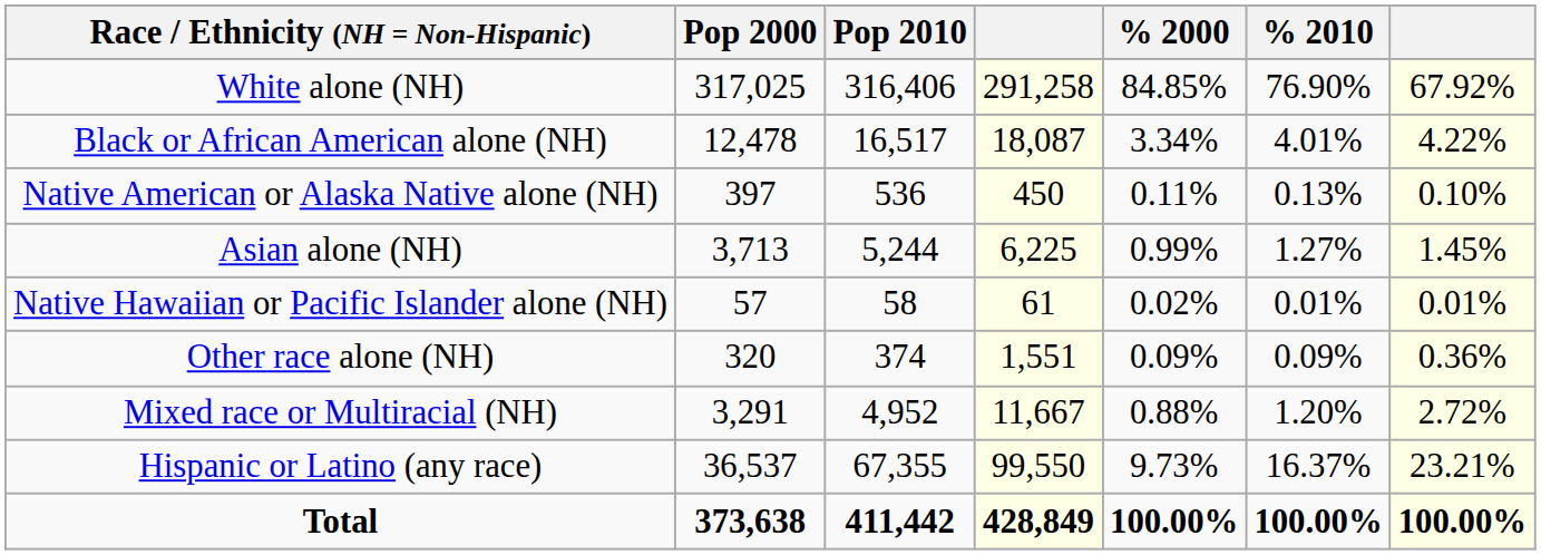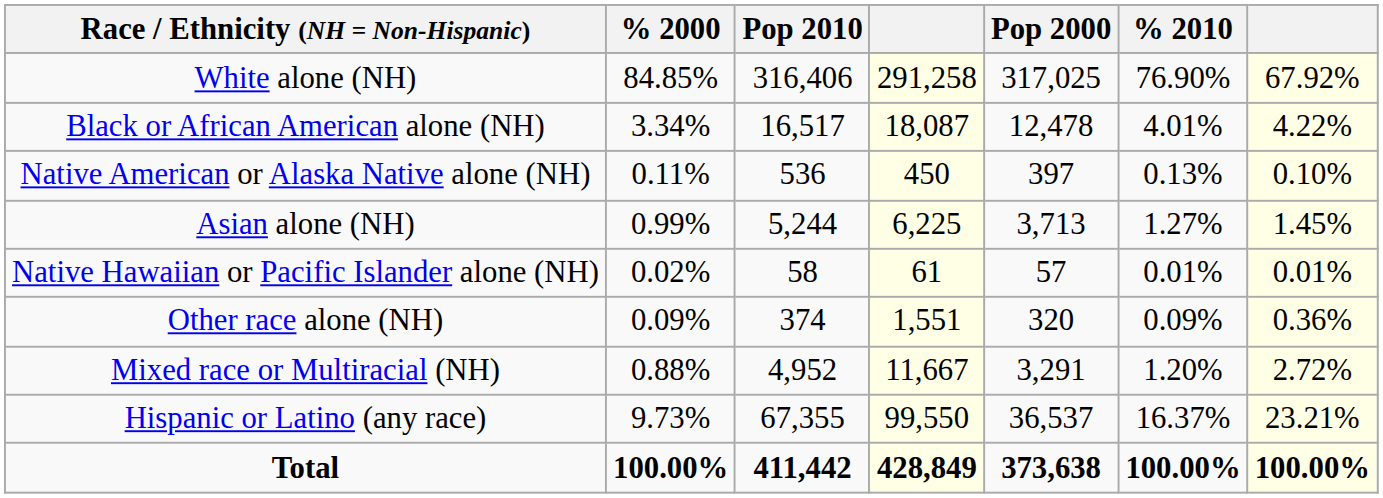columns swapped: Pop 2000 <-> % 2000
